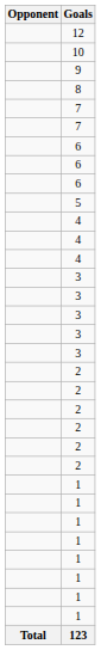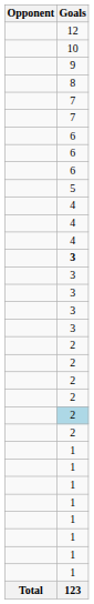row 15 | Goals: normal -> bold
row 24 | Goals: no background -> lightblue background
